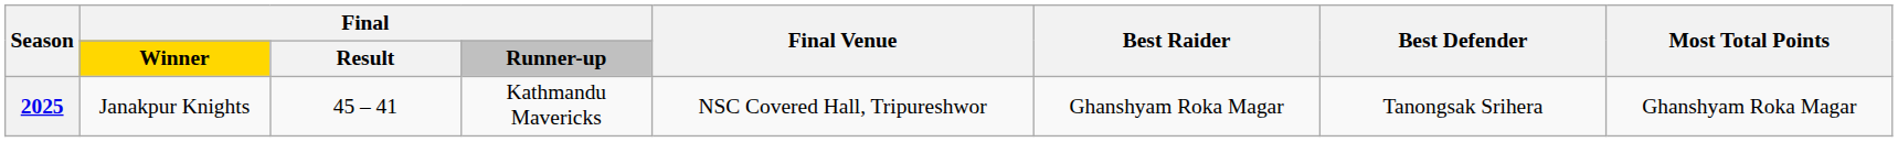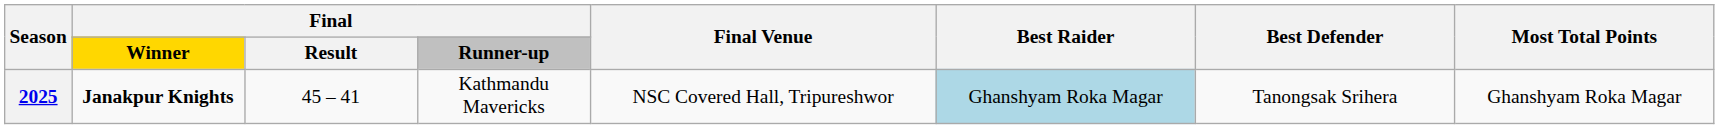2025 | Final / Winner: normal -> bold
2025 | Best Raider: no background -> lightblue background
